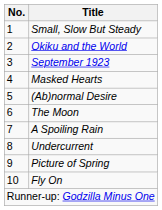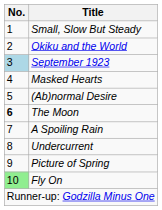September 1923 | No.: no background -> lightblue background
The Moon | No.: normal -> bold
Fly On | No.: no background -> lightgreen background
